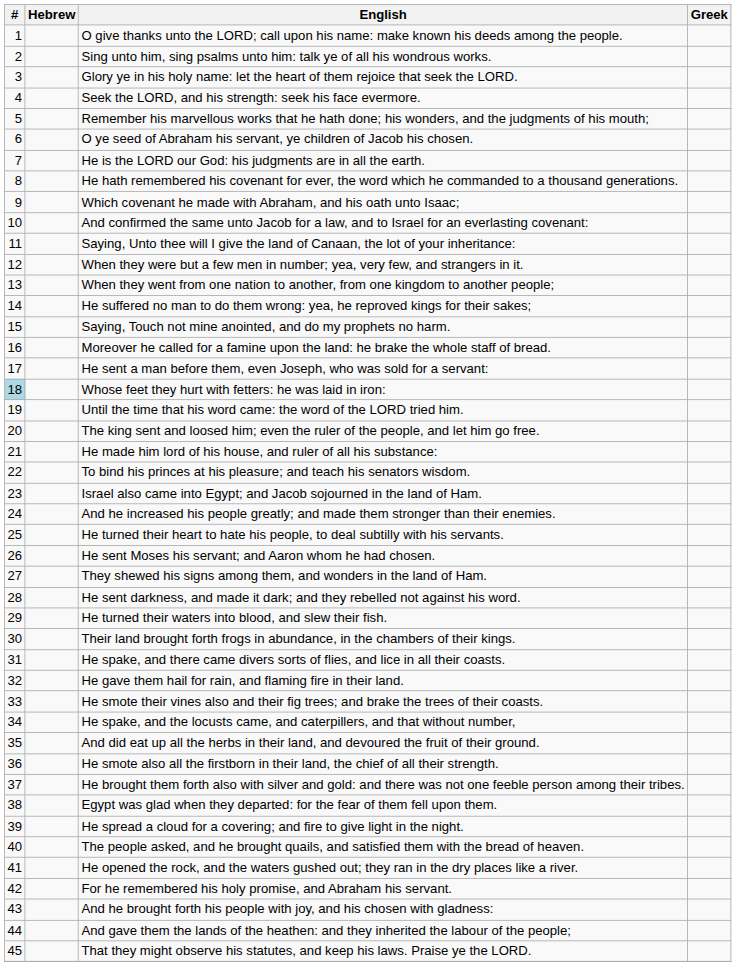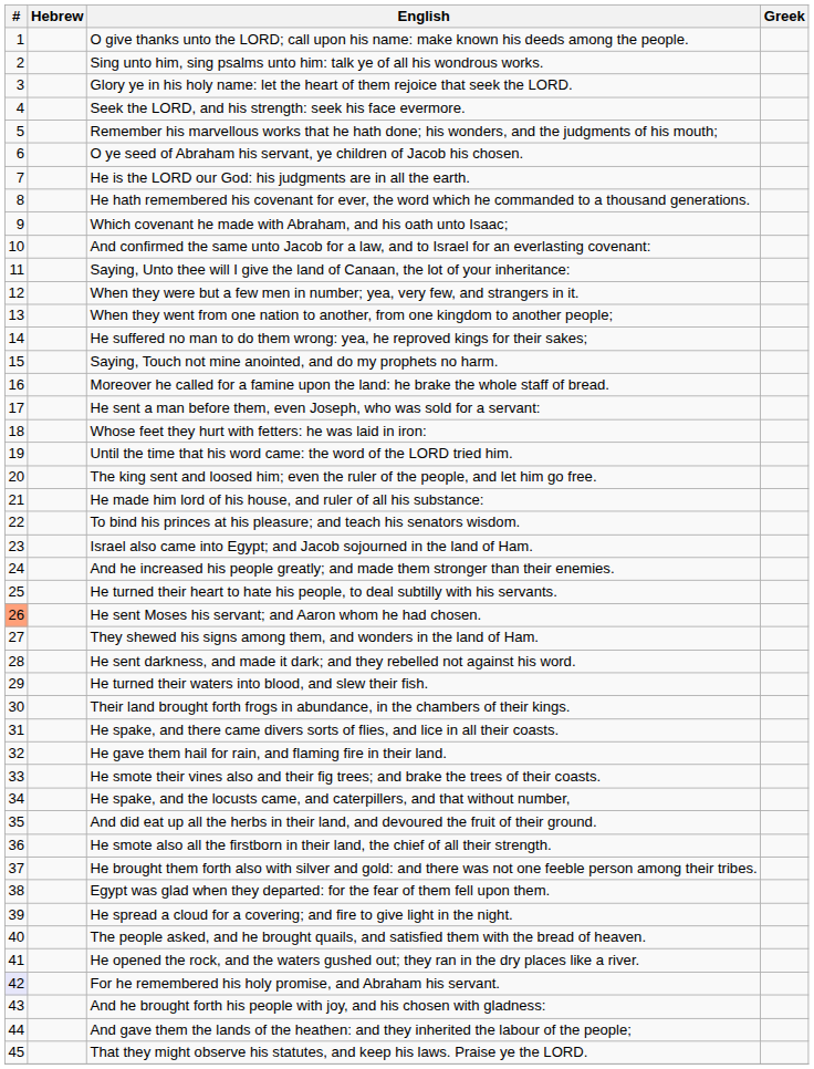Whose feet they hurt with fetters: he was laid in iron: | #: lightblue background -> no background
He sent Moses his servant; and Aaron whom he had chosen. | #: no background -> lightsalmon background
For he remembered his holy promise, and Abraham his servant. | #: no background -> lavender background
